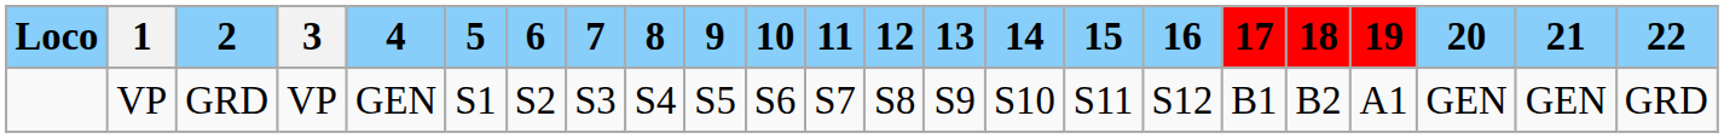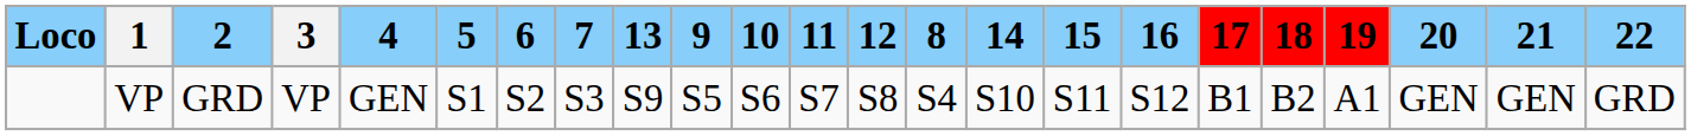columns swapped: 8 <-> 13
